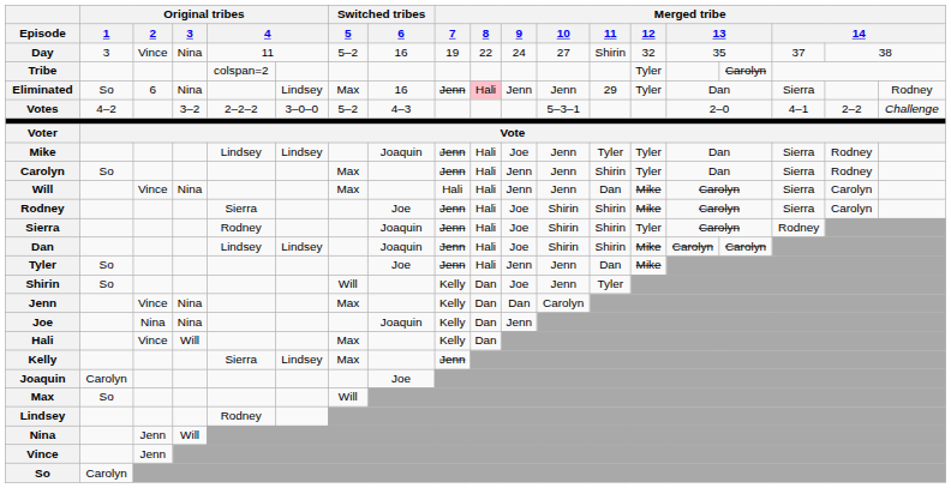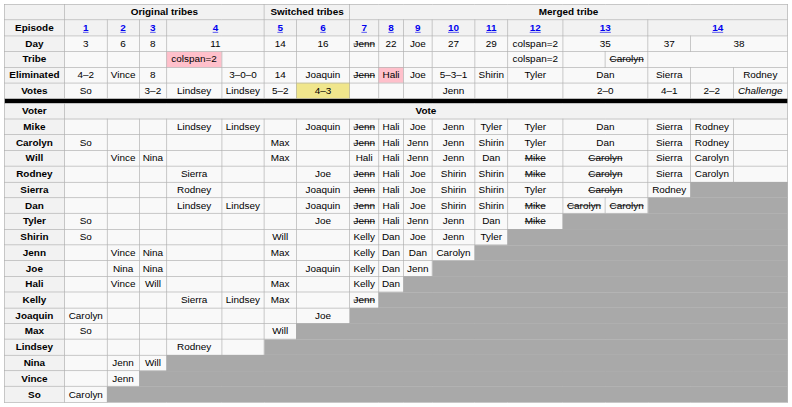Day | Original tribes / 2: Vince -> 6
Day | Original tribes / 3: Nina -> 8
Day | Switched tribes / 5: 5–2 -> 14
Day | Merged tribe / 7: 19 -> Jenn
Day | Merged tribe / 9: 24 -> Joe
Day | Merged tribe / 11: Shirin -> 29
Day | Merged tribe / 12: 32 -> colspan=2
Tribe | column 5: no background -> pink background
Tribe | Merged tribe / 12: Tyler -> colspan=2
Eliminated | Original tribes / 1: So -> 4–2
Eliminated | Original tribes / 2: 6 -> Vince
Eliminated | Original tribes / 3: Nina -> 8
Eliminated | column 6: Lindsey -> 3–0–0
Eliminated | Switched tribes / 5: Max -> 14
Eliminated | Switched tribes / 6: 16 -> Joaquin
Eliminated | Merged tribe / 9: Jenn -> Joe
Eliminated | Merged tribe / 10: Jenn -> 5–3–1
Eliminated | Merged tribe / 11: 29 -> Shirin
Votes | Original tribes / 1: 4–2 -> So
Votes | column 5: 2–2–2 -> Lindsey
Votes | column 6: 3–0–0 -> Lindsey
Votes | Switched tribes / 6: no background -> khaki background
Votes | Merged tribe / 10: 5–3–1 -> Jenn
